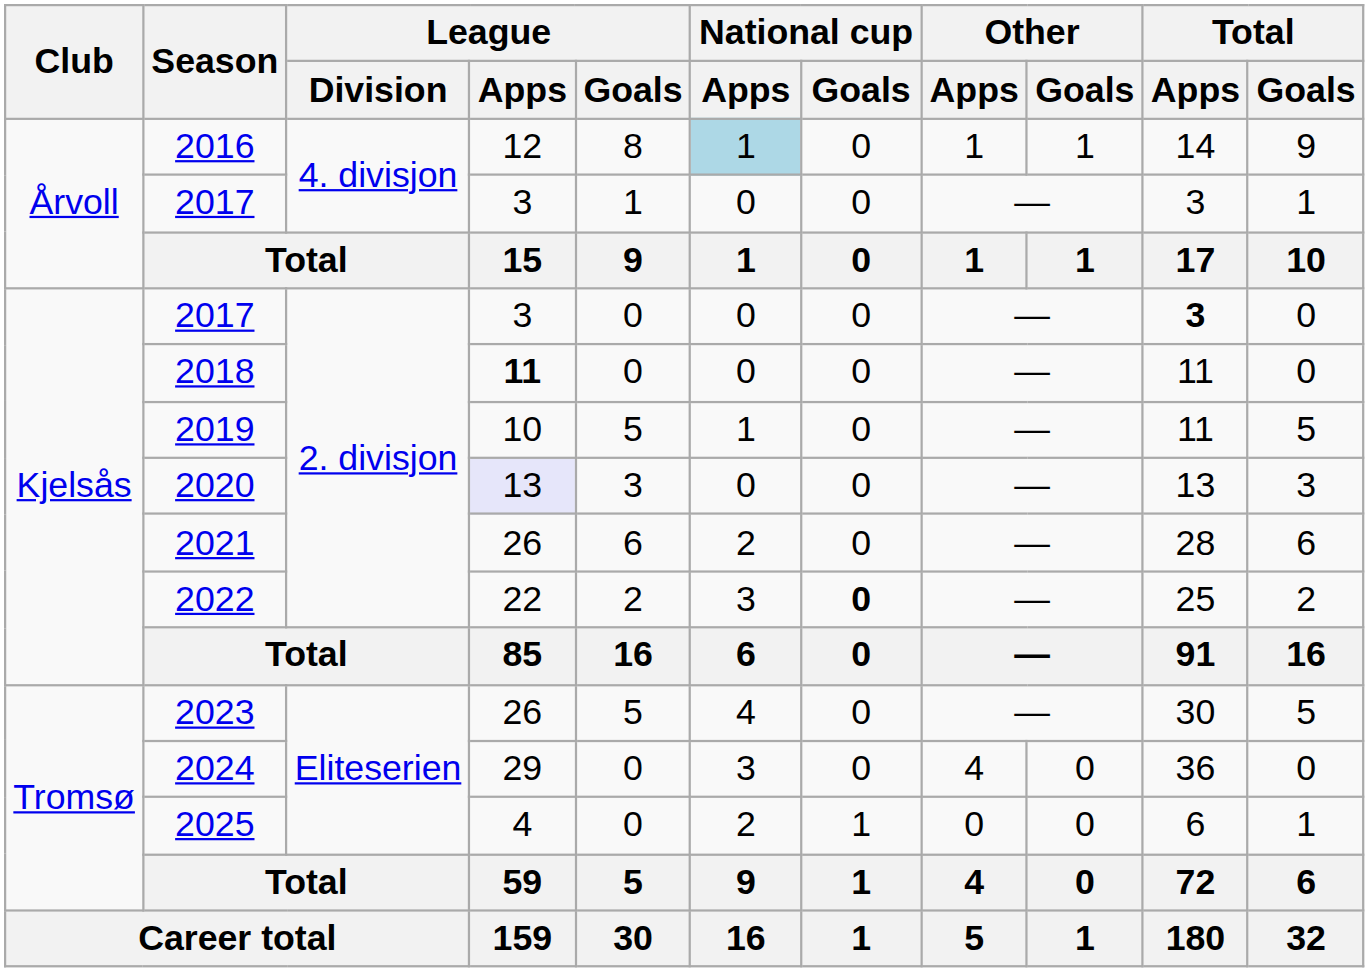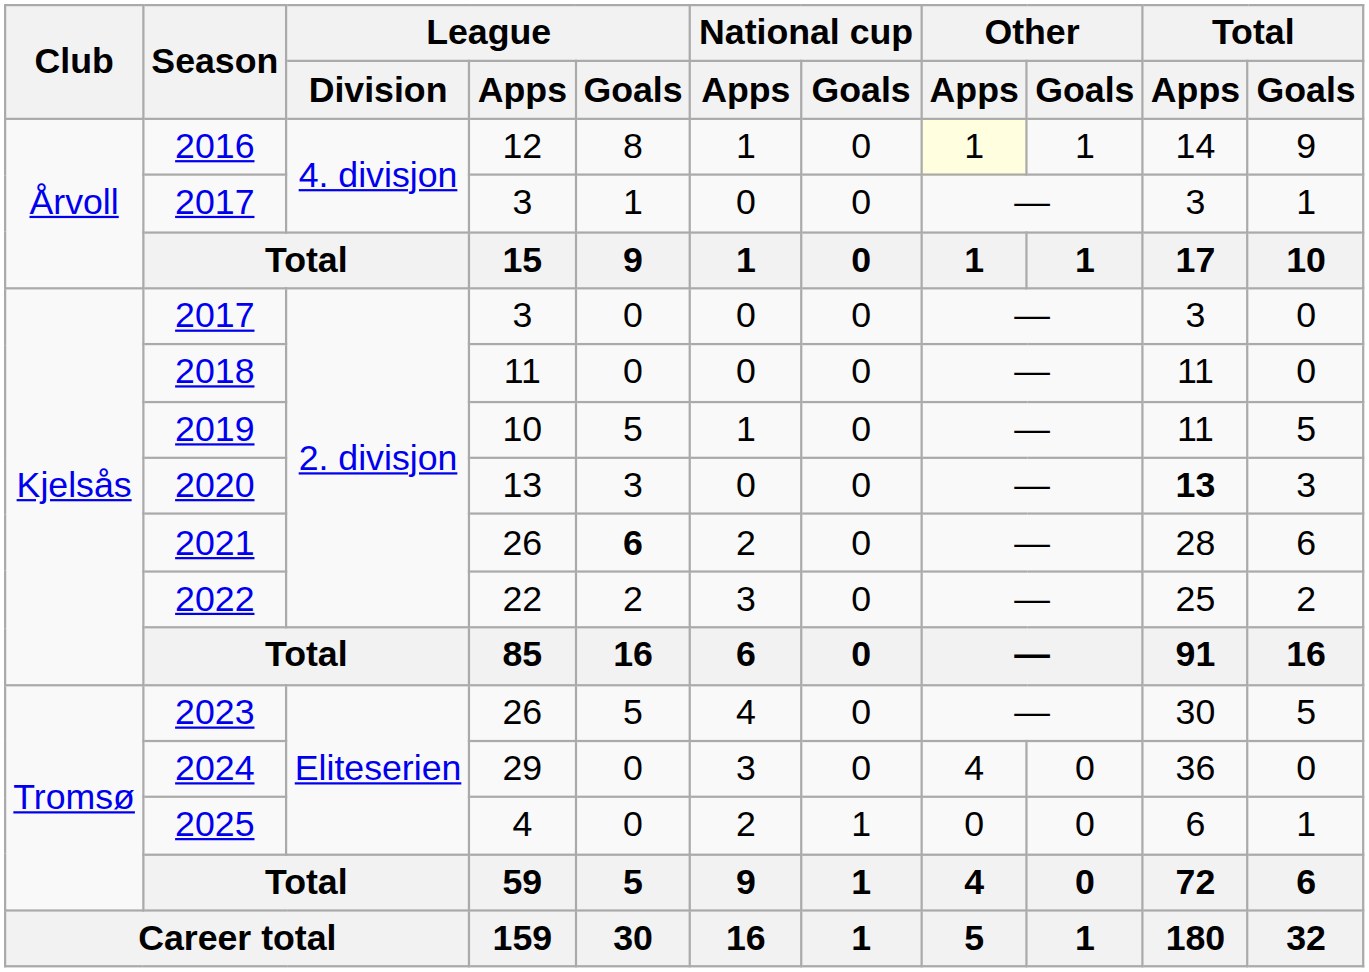2016 | National cup / Apps: lightblue background -> no background
2016 | Other / Apps: no background -> lightyellow background
Kjelsås / 2017 | Total / Apps: bold -> normal
2018 | League / Apps: bold -> normal
2020 | League / Apps: lavender background -> no background
2020 | Total / Apps: normal -> bold
2021 | League / Goals: normal -> bold
2022 | National cup / Goals: bold -> normal
